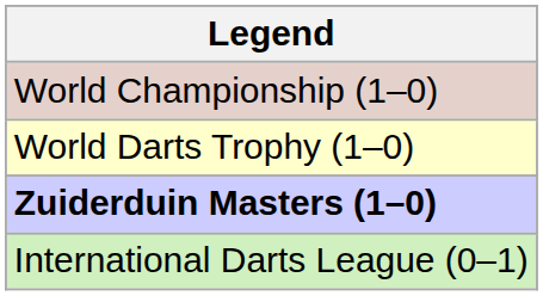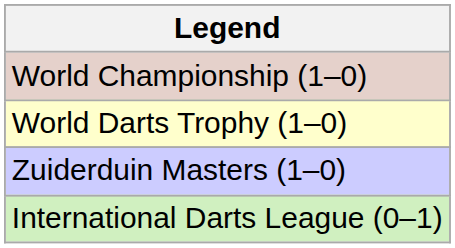row 4 | column 1: bold -> normal
